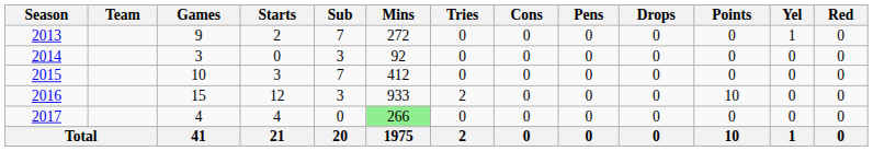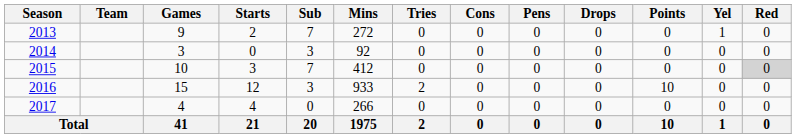2015 | Red: no background -> lightgrey background
2017 | Mins: lightgreen background -> no background
